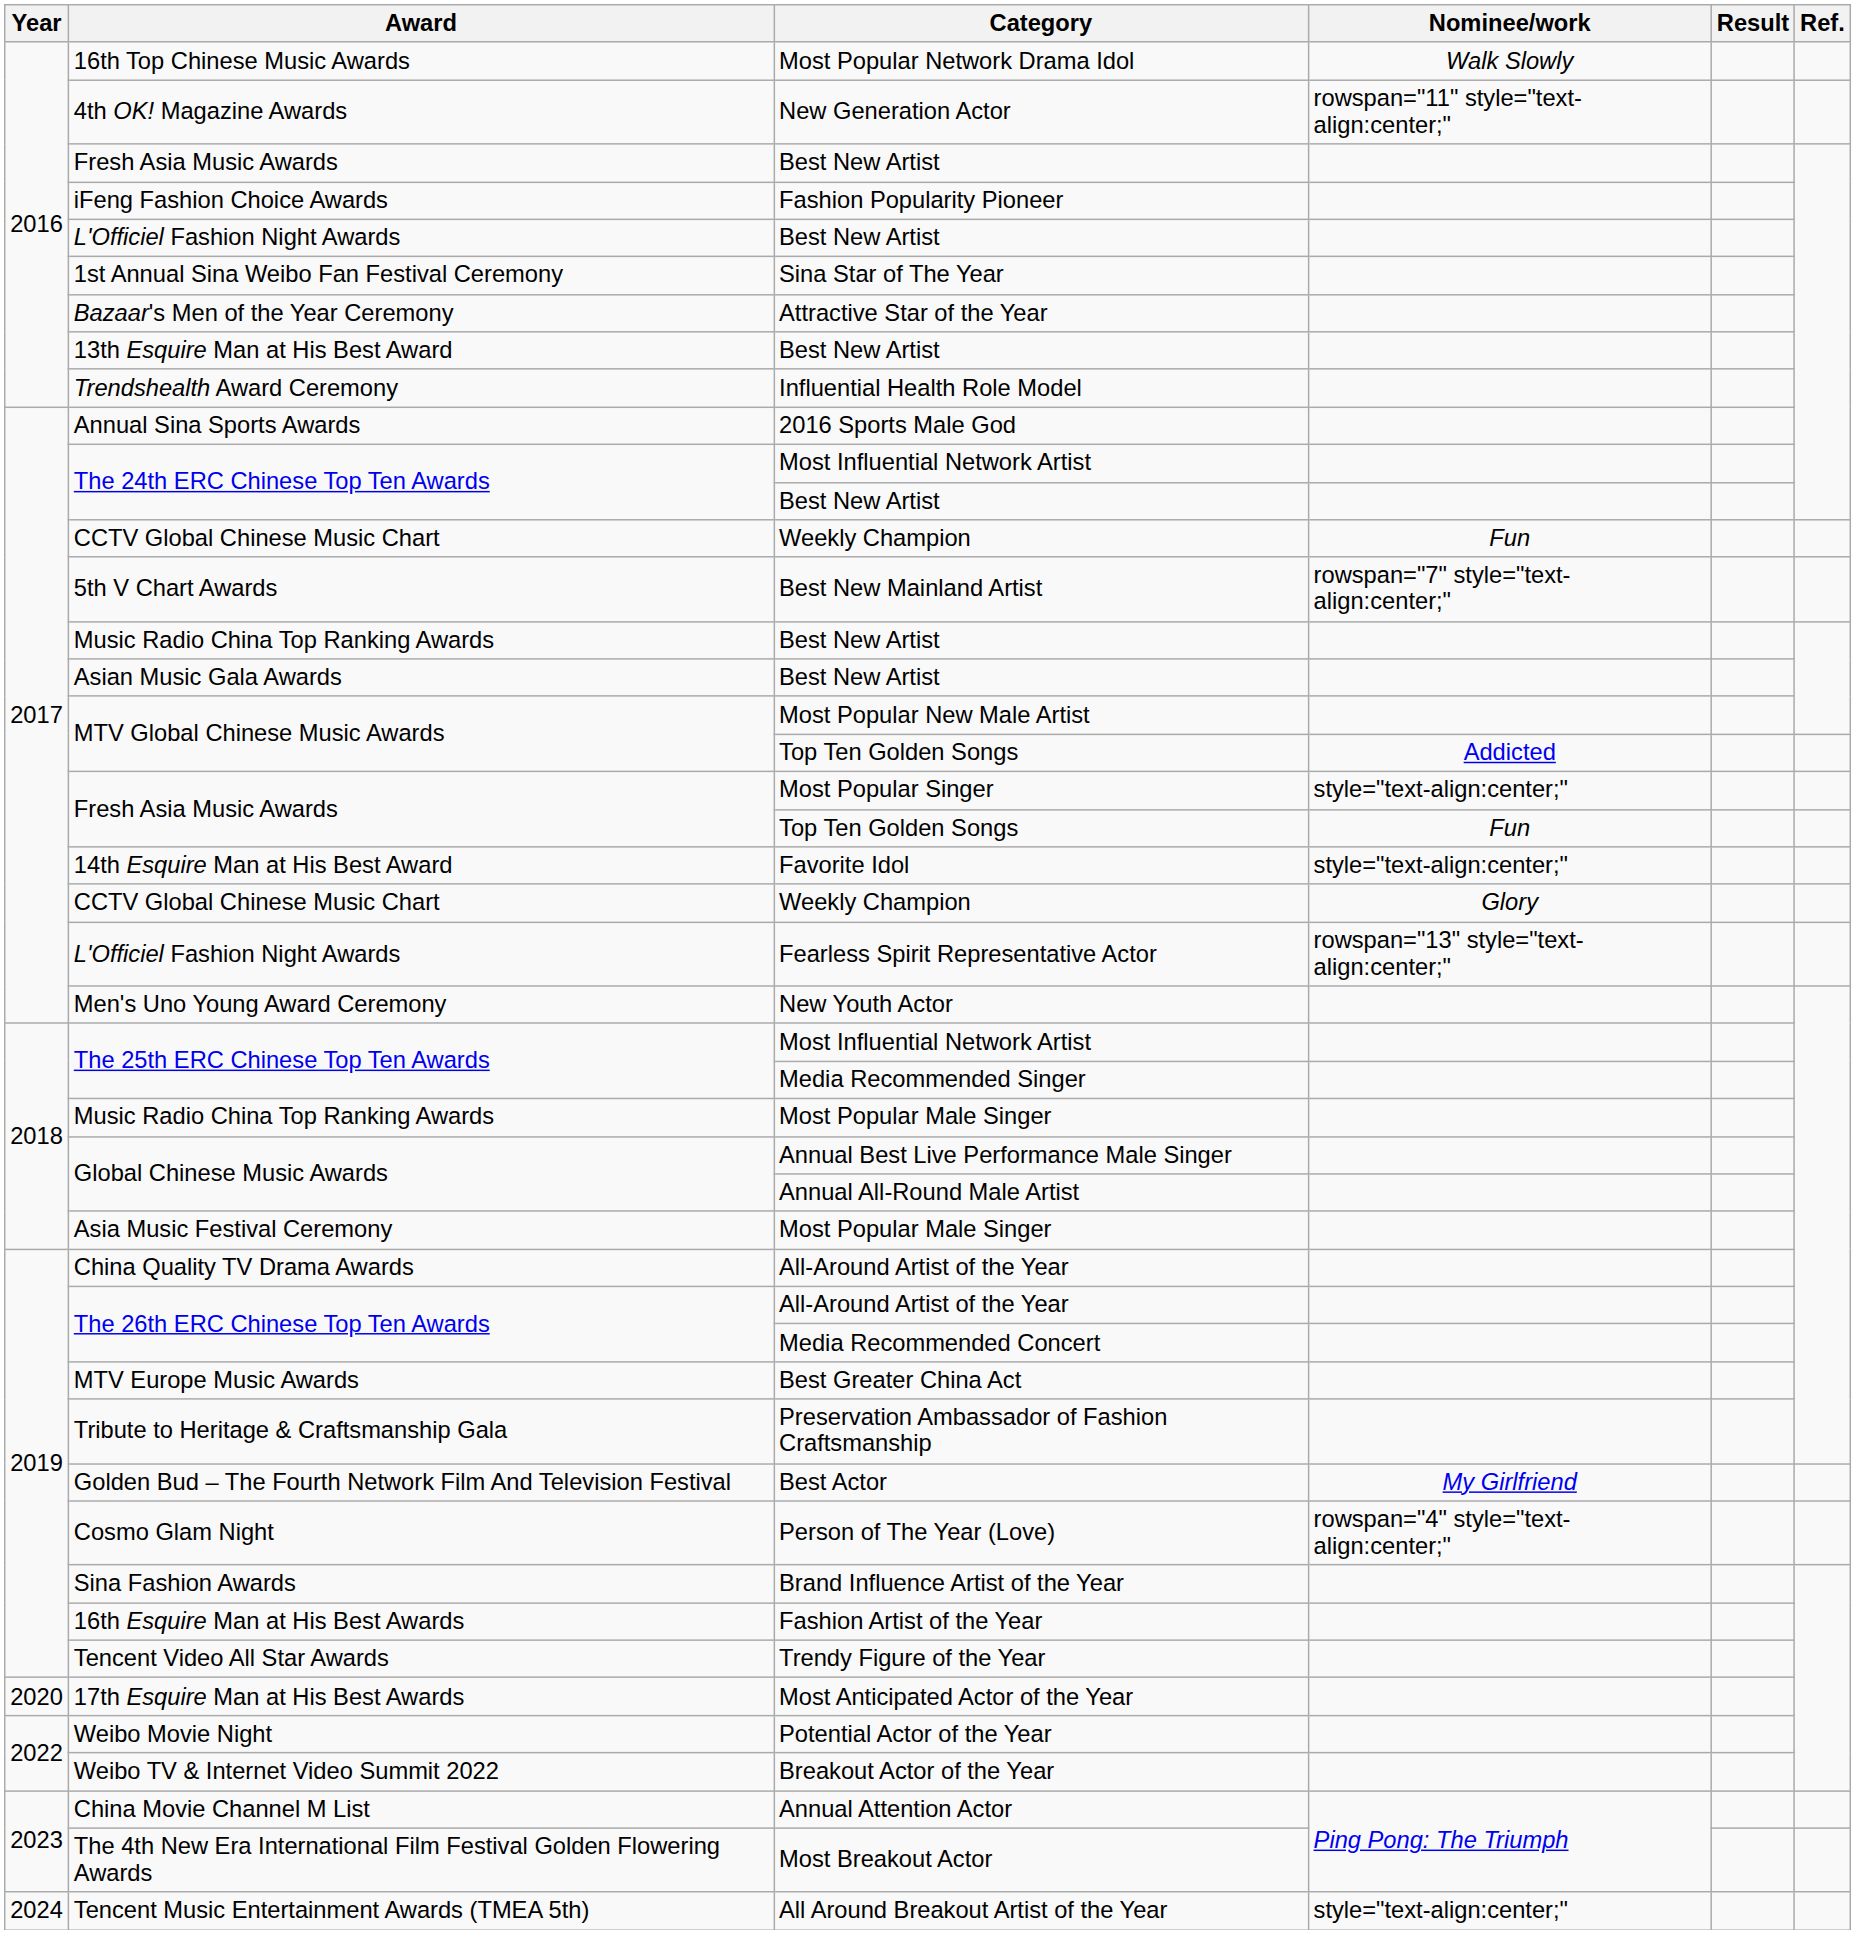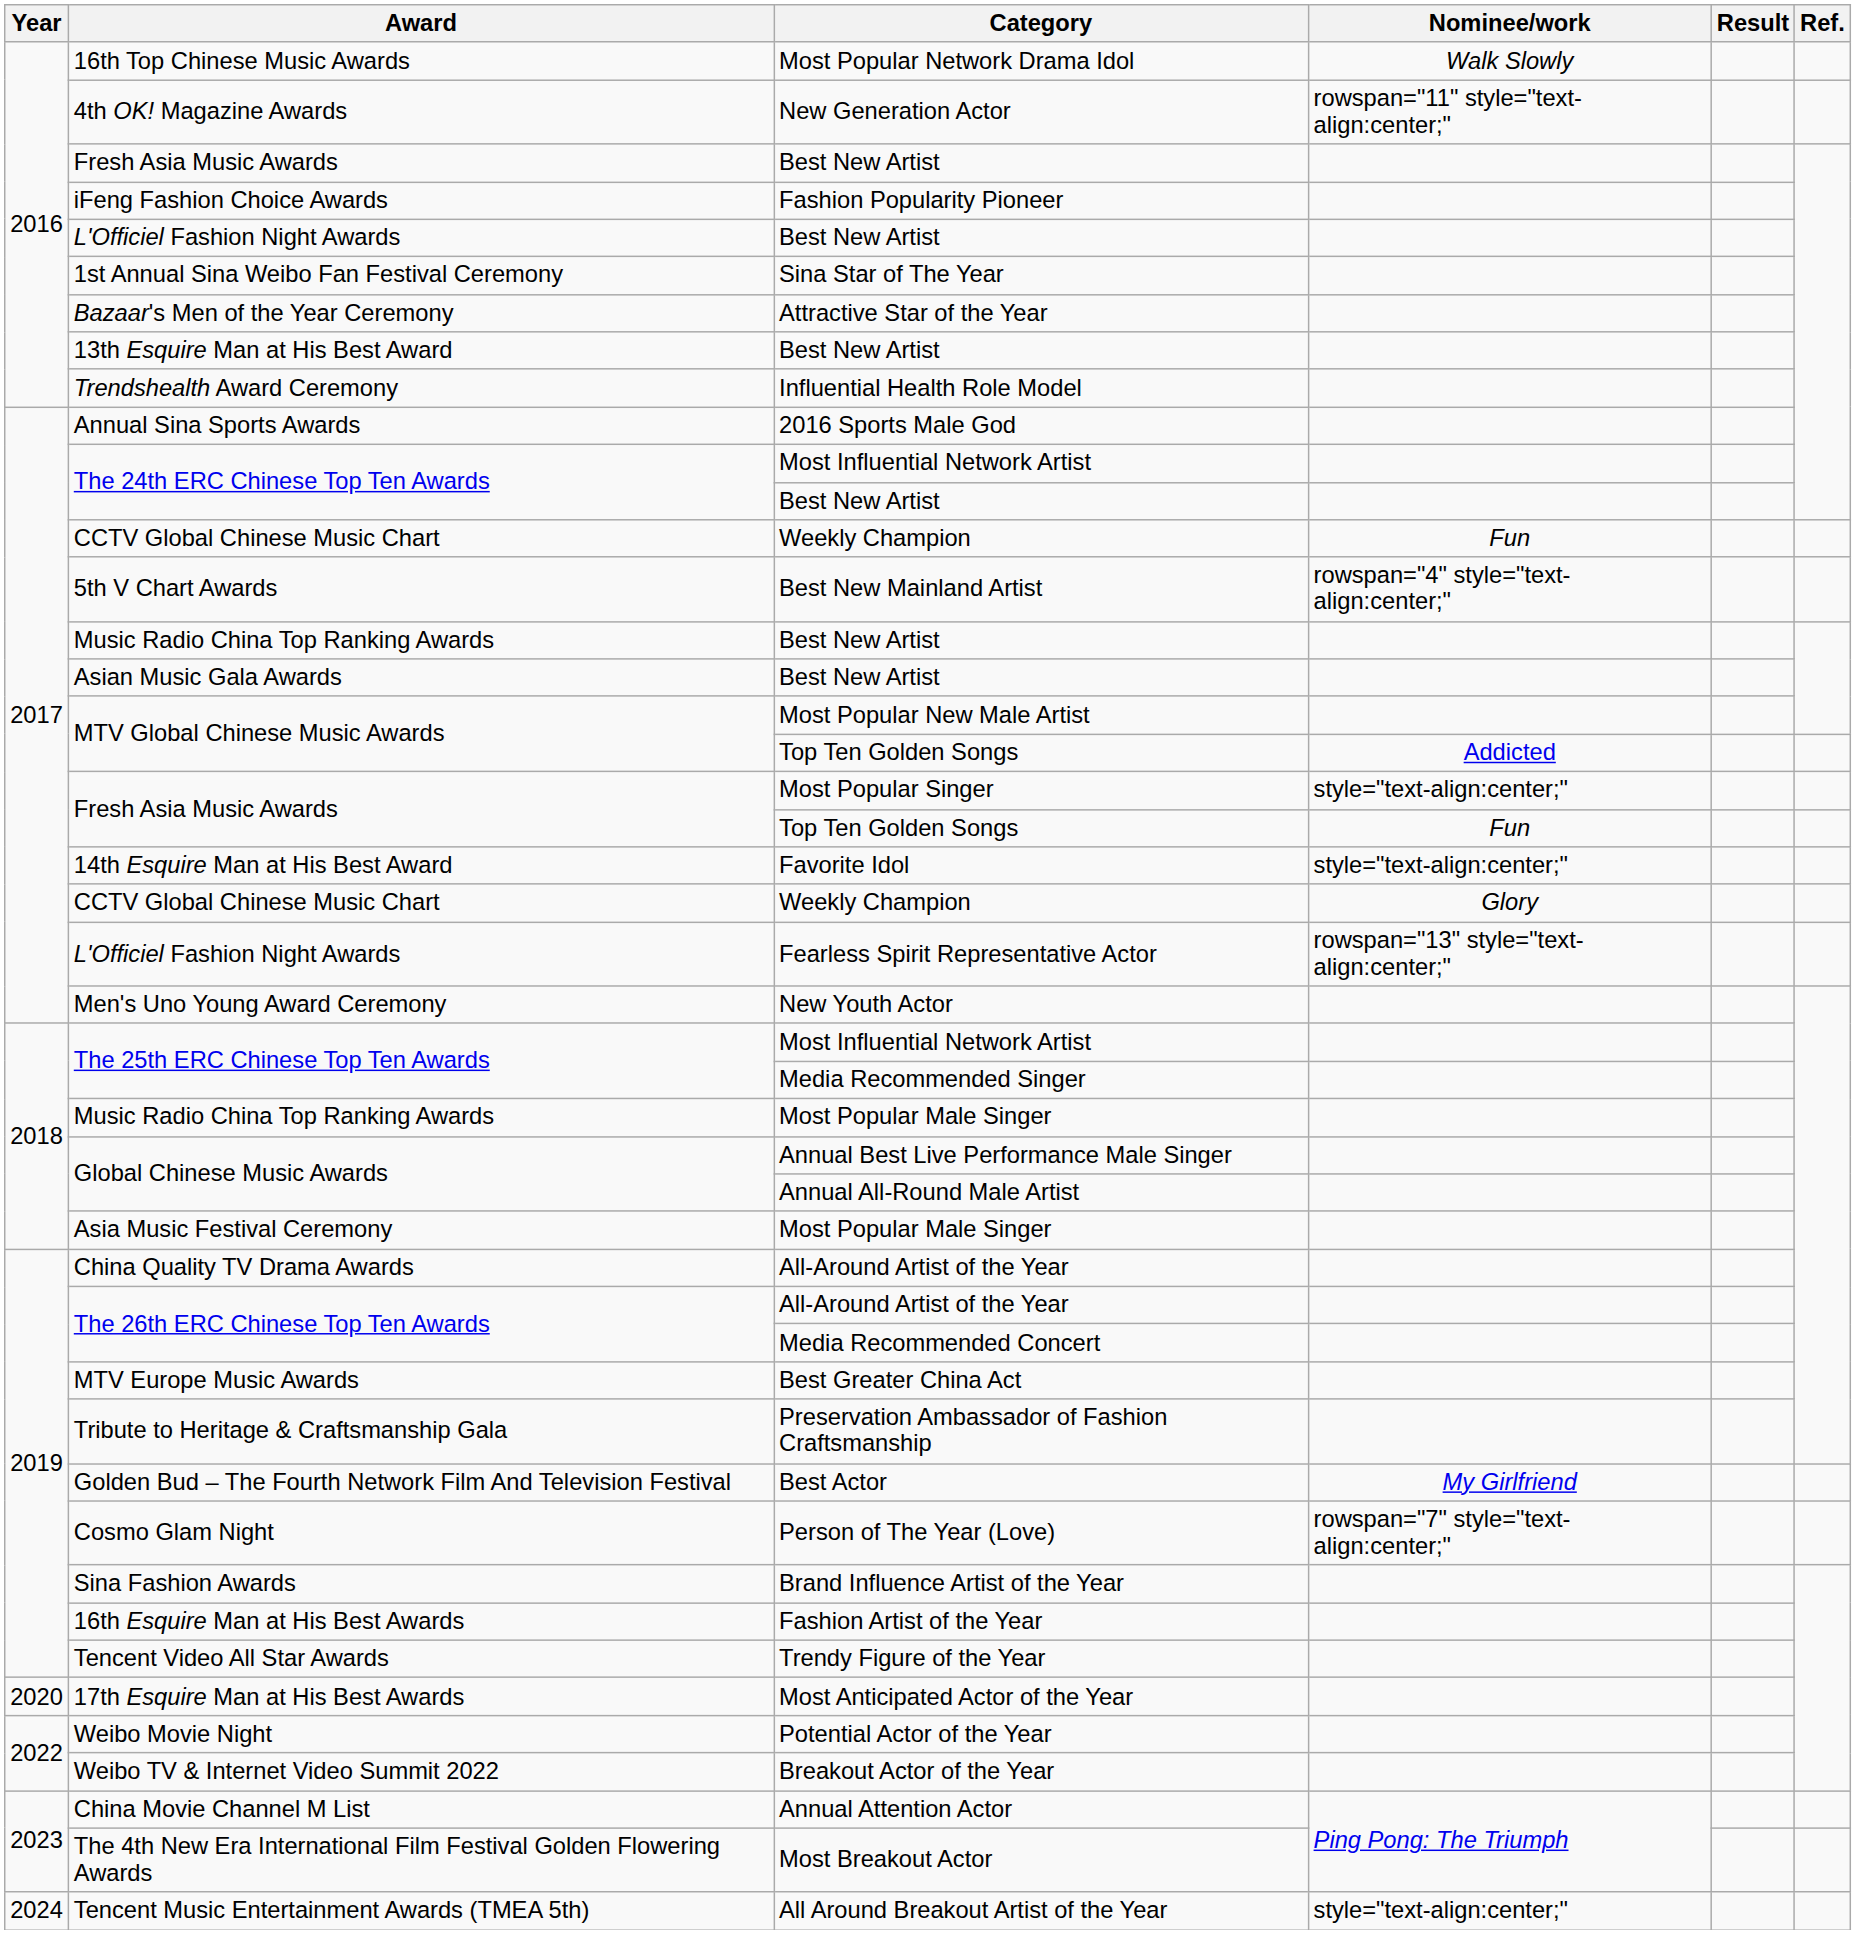5th V Chart Awards | Nominee/work: rowspan="7" style="text-align:center;" -> rowspan="4" style="text-align:center;"
Cosmo Glam Night | Nominee/work: rowspan="4" style="text-align:center;" -> rowspan="7" style="text-align:center;"
